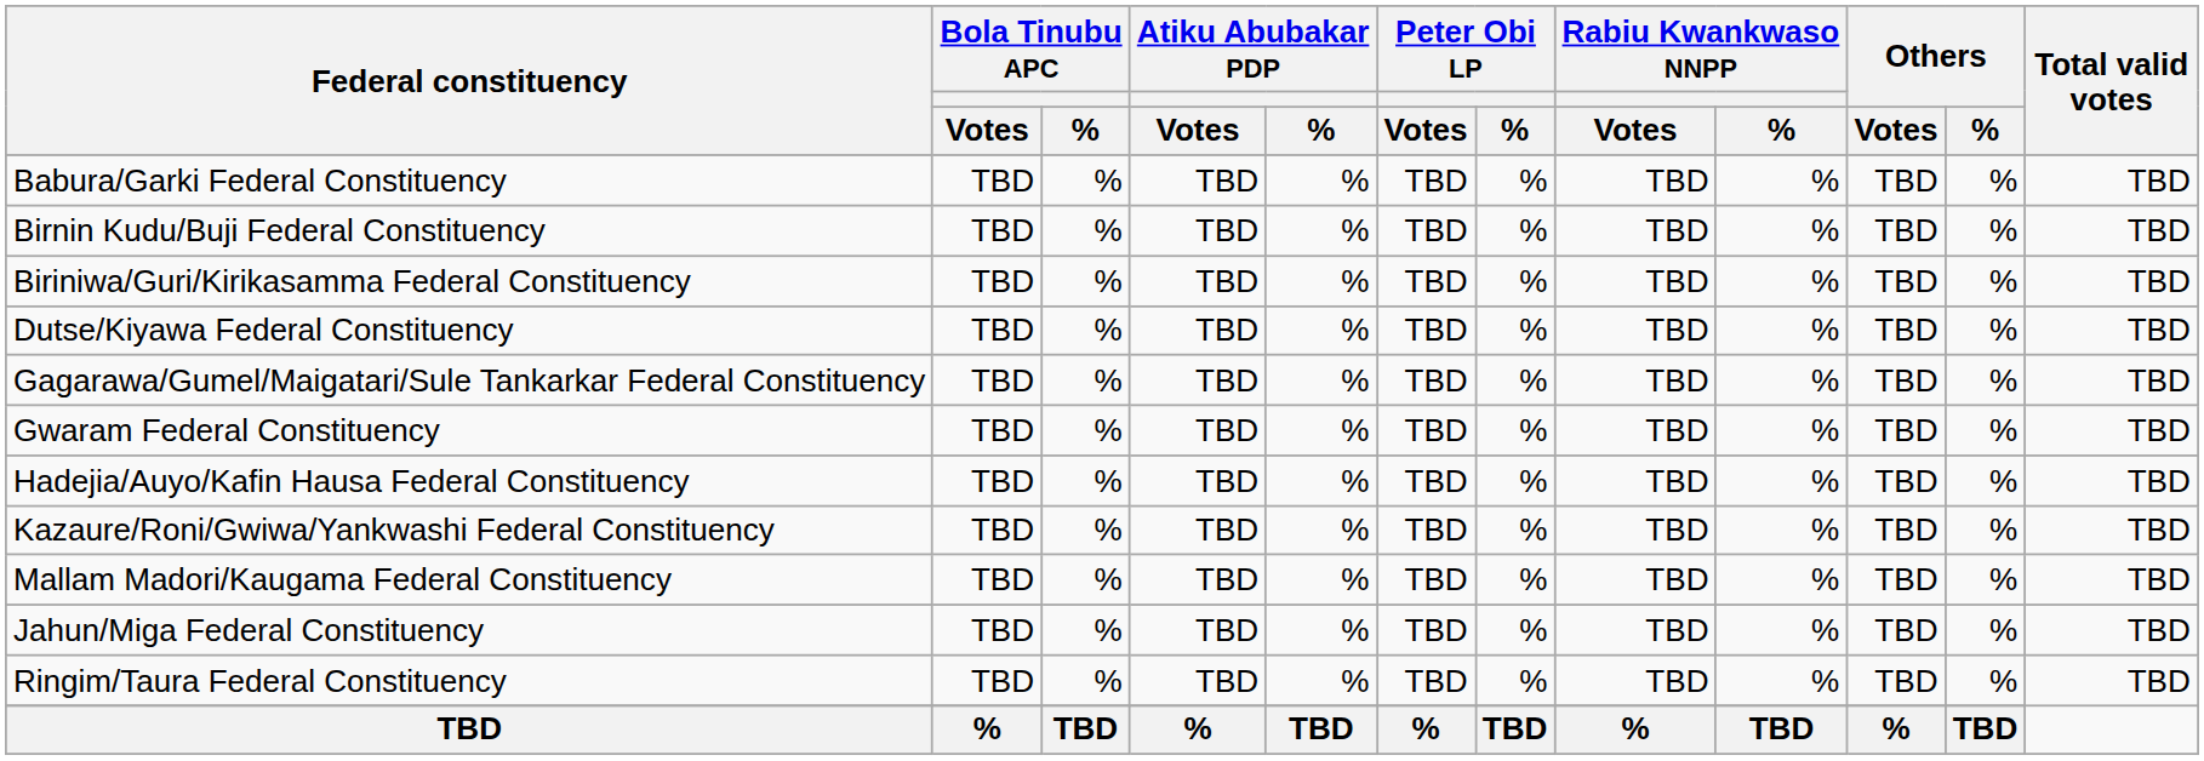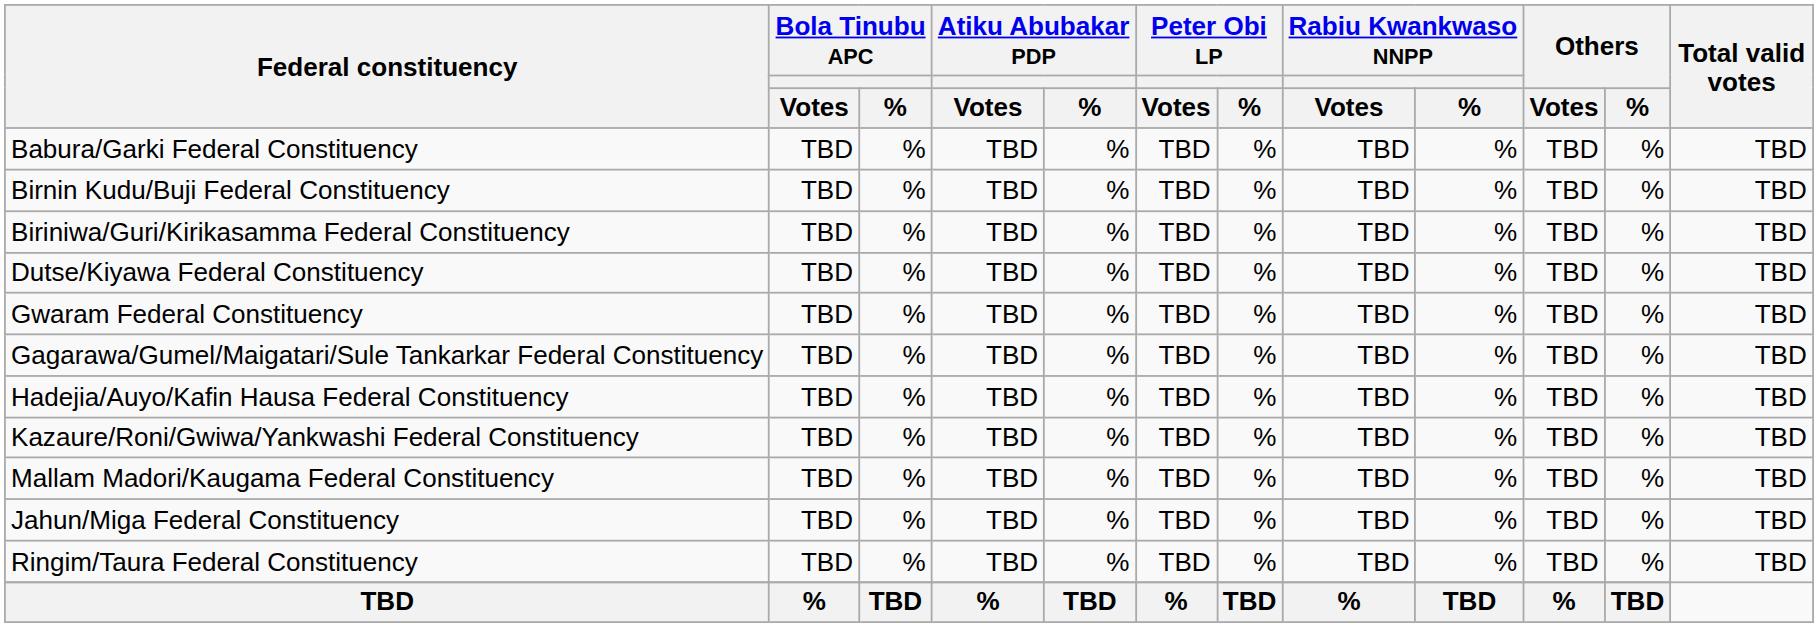rows swapped: Gagarawa/Gumel/Maigatari/Sule Tankarkar Federal Constituency <-> Gwaram Federal Constituency
